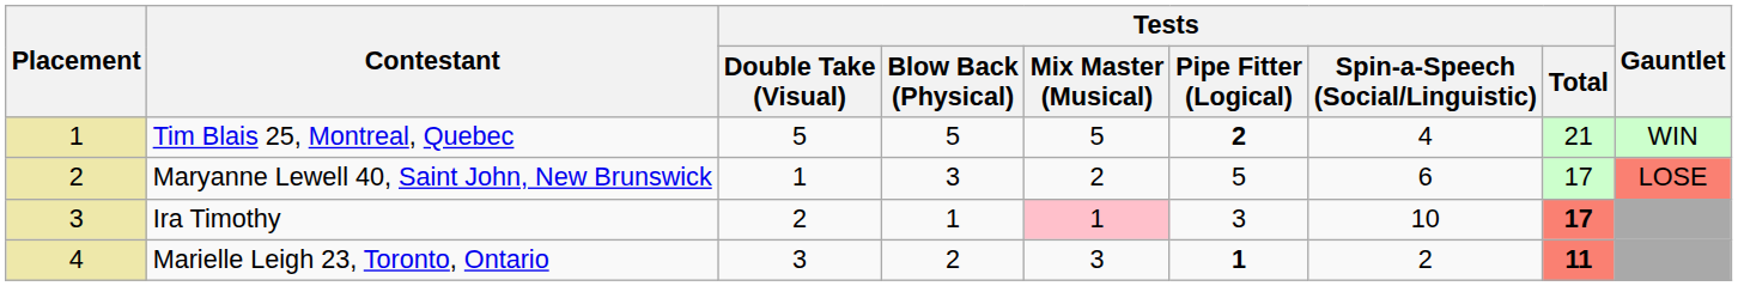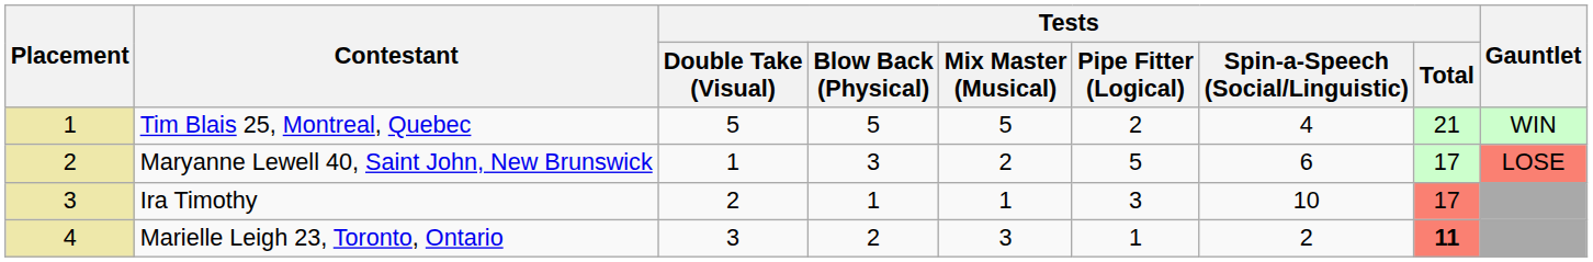Tim Blais 25, Montreal, Quebec | Tests / Pipe Fitter (Logical): bold -> normal
Ira Timothy | Tests / Mix Master (Musical): pink background -> no background
Ira Timothy | Tests / Total: bold -> normal
Marielle Leigh 23, Toronto, Ontario | Tests / Pipe Fitter (Logical): bold -> normal
